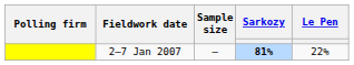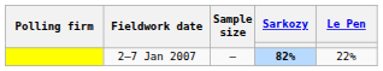2–7 Jan 2007 | Sarkozy: 81% -> 82%
